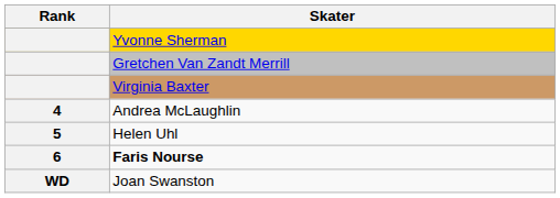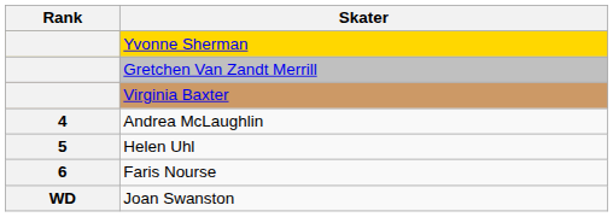Faris Nourse | Skater: bold -> normal
